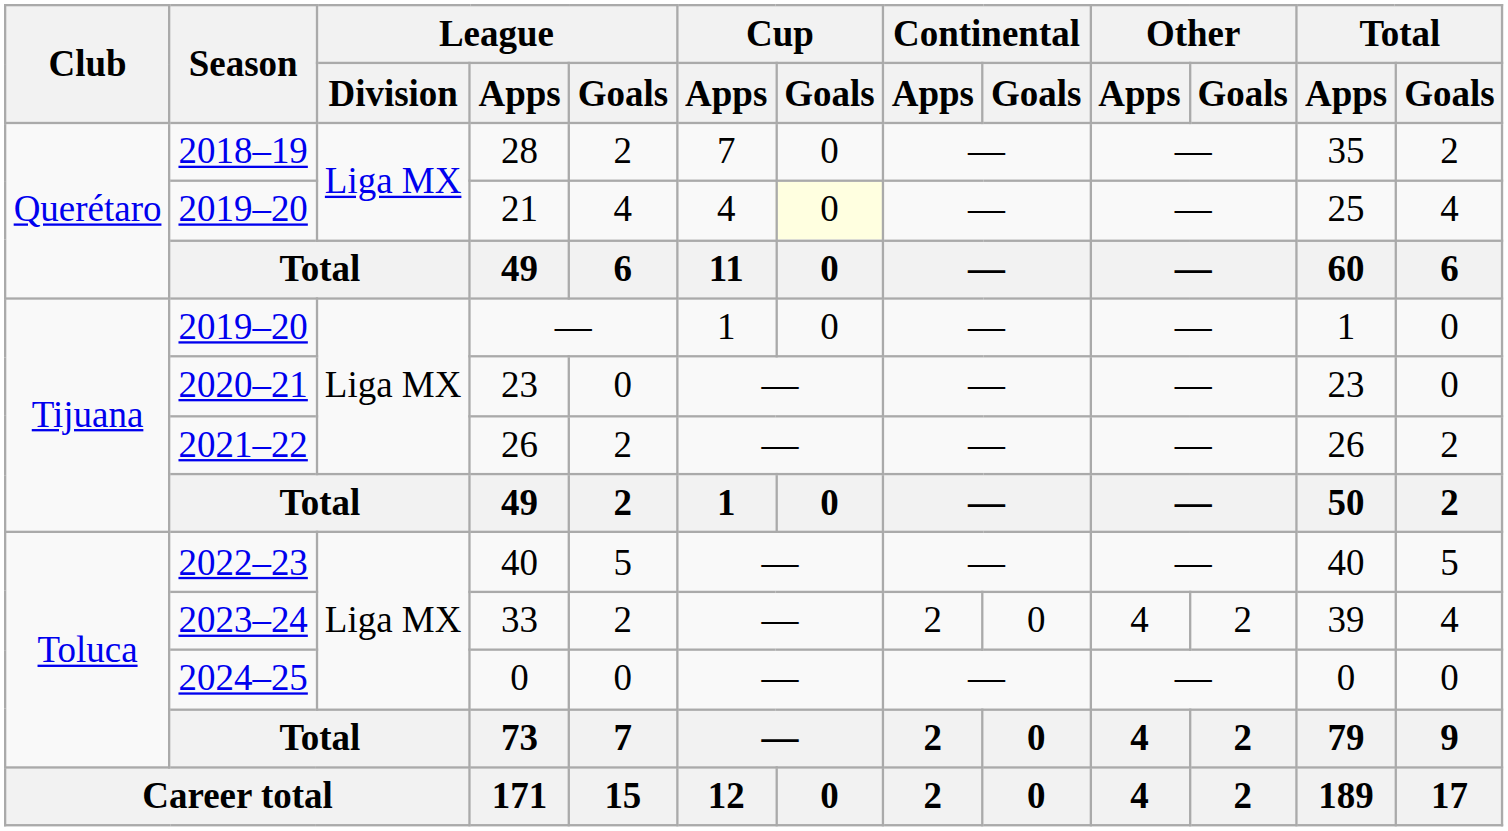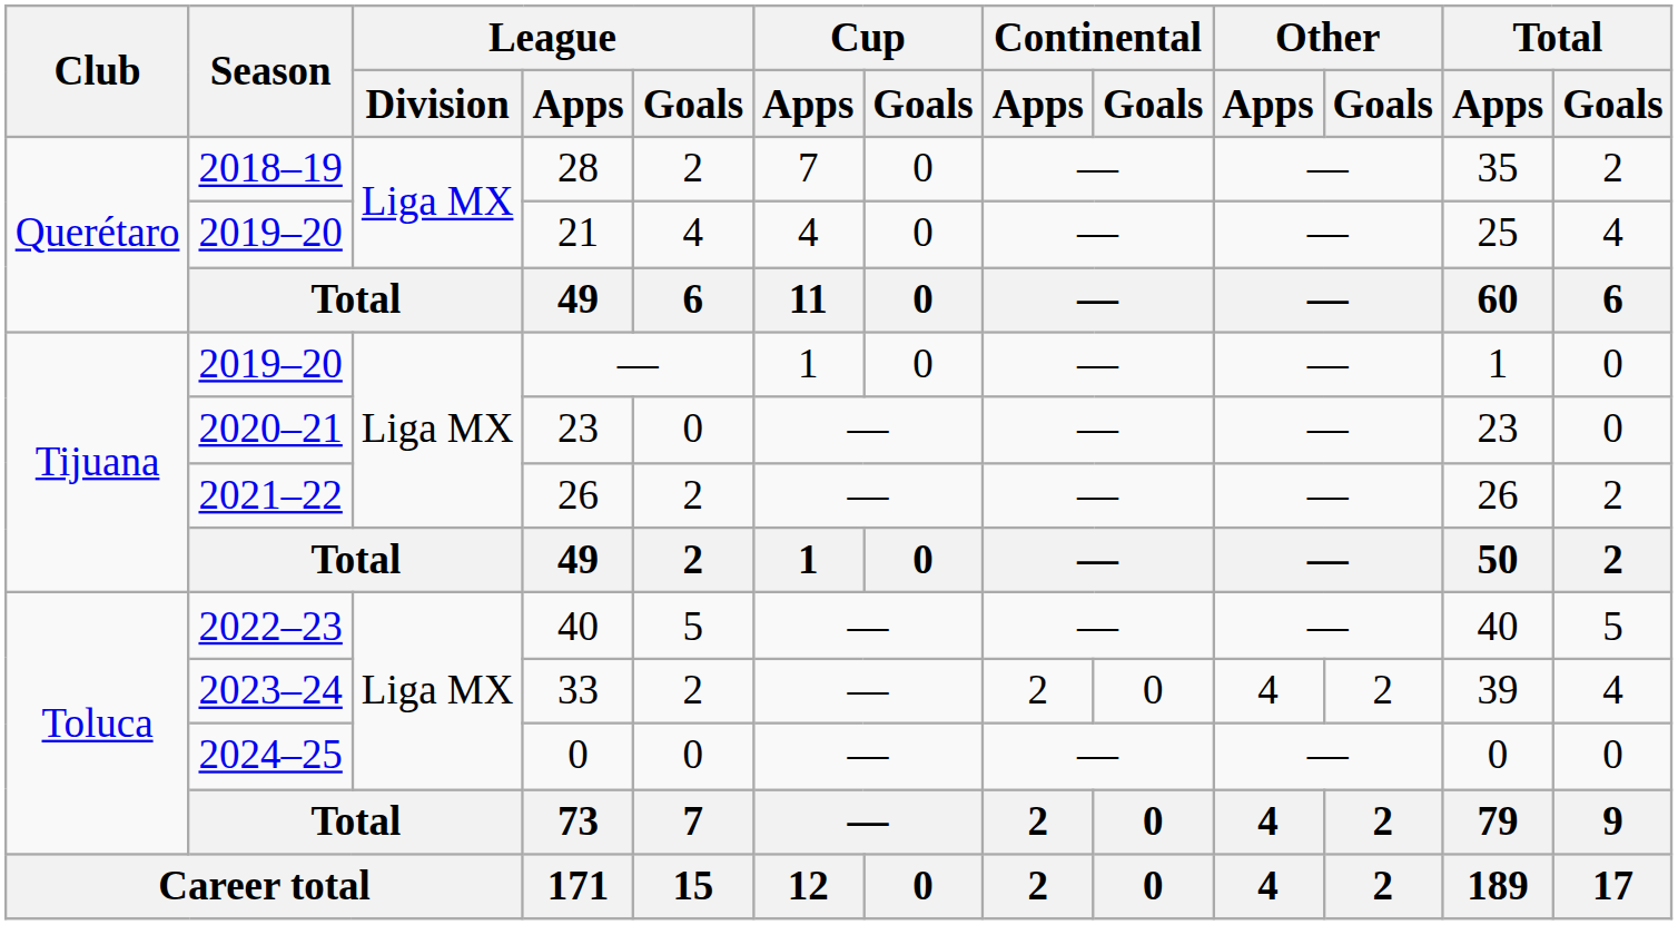21 | Cup / Goals: lightyellow background -> no background
